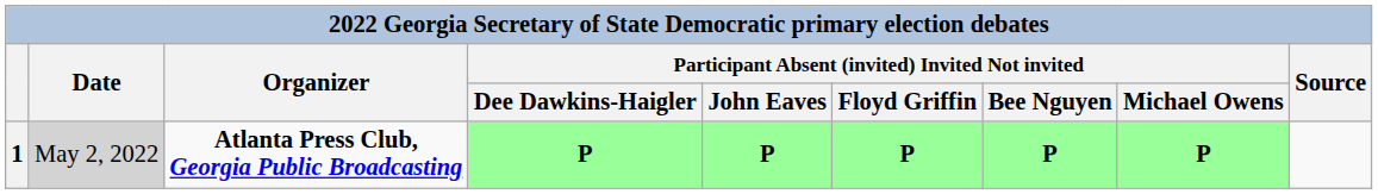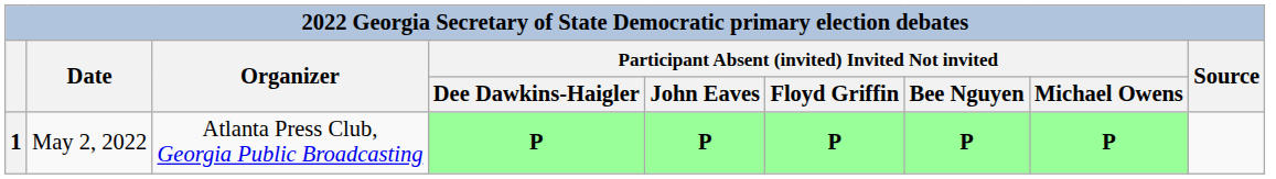1 | Date: lightgrey background -> no background
1 | Organizer: bold -> normal
